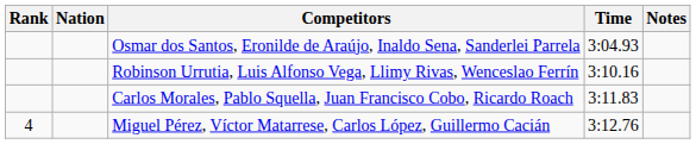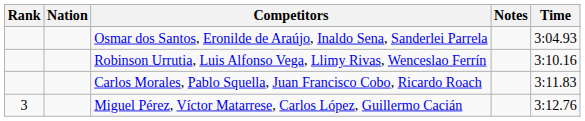columns swapped: Time <-> Notes
row 5 | Rank: 4 -> 3
